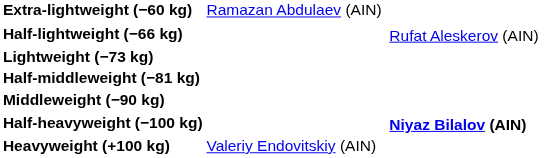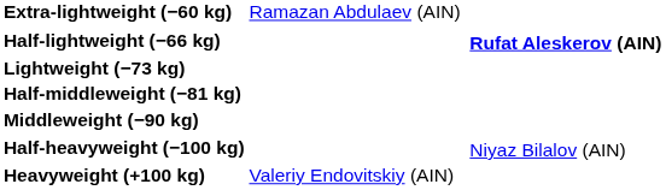Half-lightweight (−66 kg) / Rufat Aleskerov (AIN) | column 3: normal -> bold
Half-heavyweight (−100 kg) / Niyaz Bilalov (AIN) | column 3: bold -> normal
